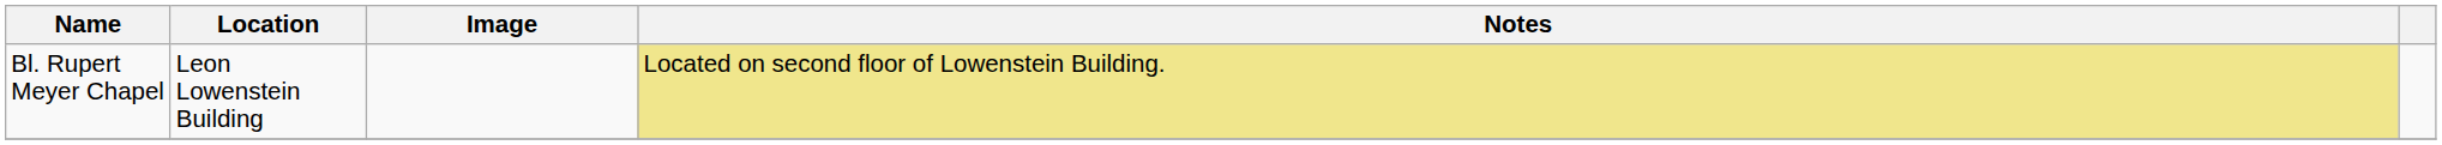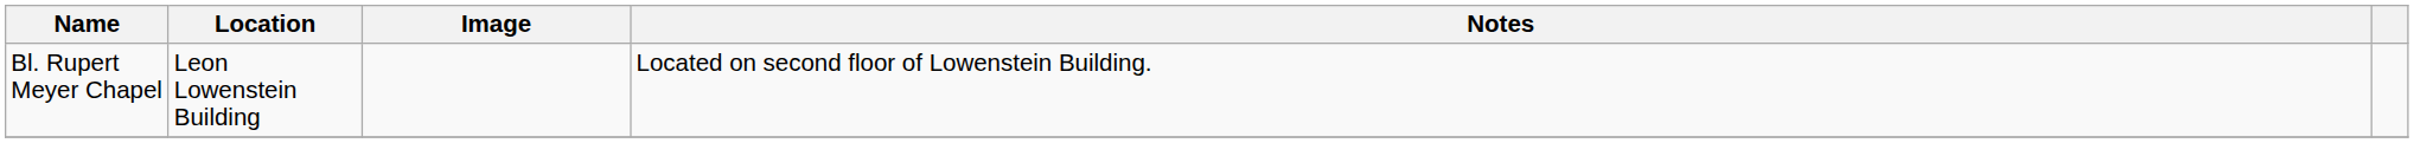Bl. Rupert Meyer Chapel | Notes: khaki background -> no background
